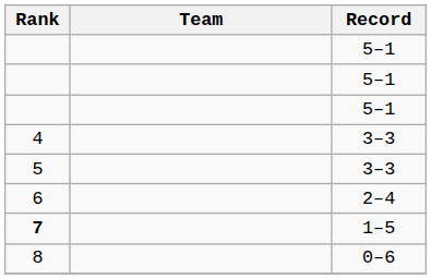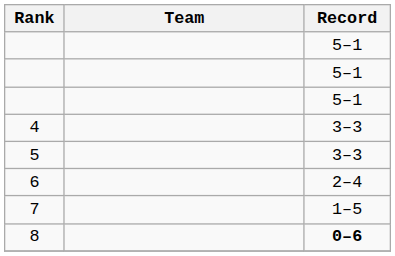7 | Rank: bold -> normal
8 | Record: normal -> bold
